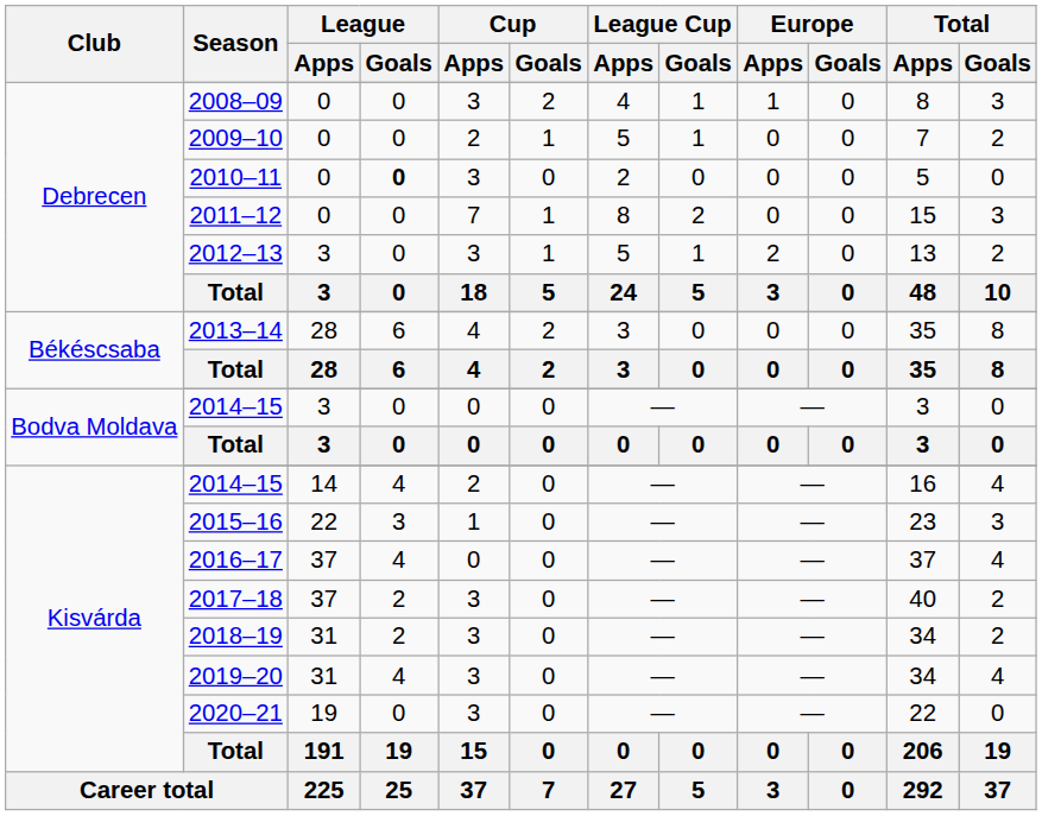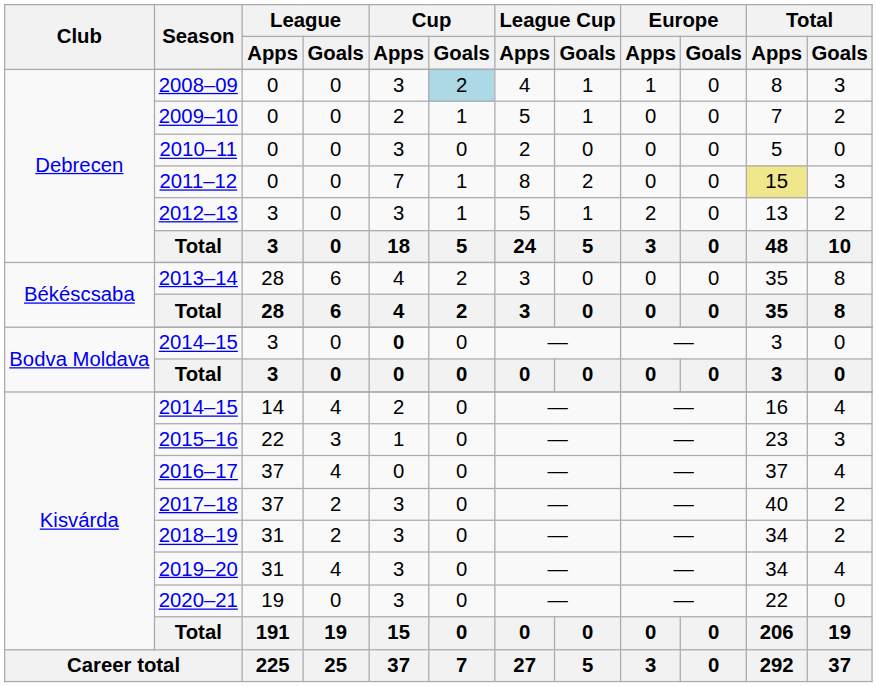2008–09 | Cup / Goals: no background -> lightblue background
2010–11 | League / Goals: bold -> normal
2011–12 | Total / Apps: no background -> khaki background
Bodva Moldava / 2014–15 | Cup / Apps: normal -> bold
